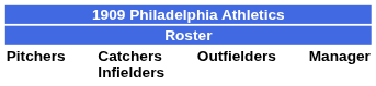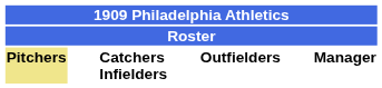Pitchers | column 1: no background -> khaki background
